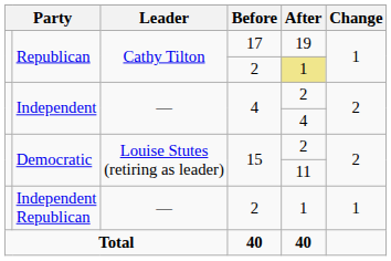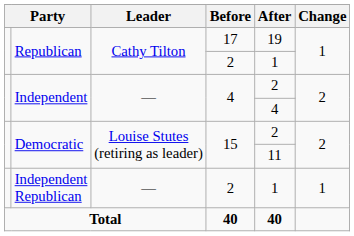Republican / 2 | After: khaki background -> no background
